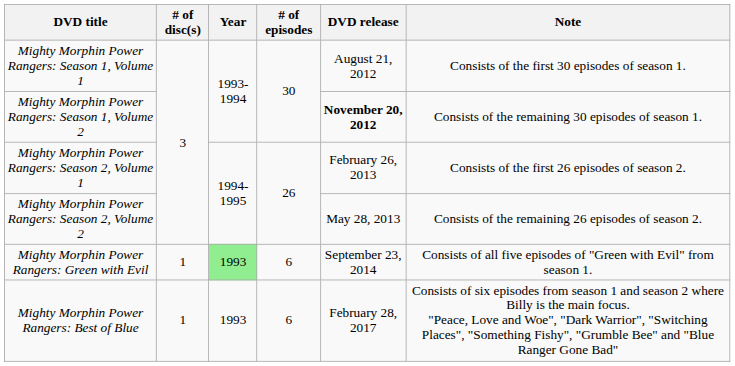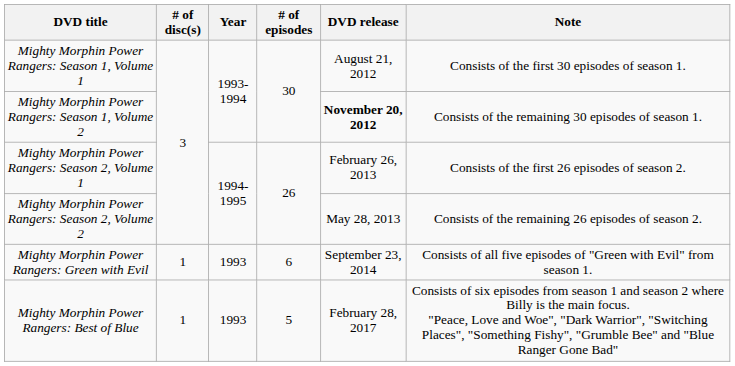Mighty Morphin Power Rangers: Green with Evil | Year: lightgreen background -> no background
Mighty Morphin Power Rangers: Best of Blue | # of episodes: 6 -> 5
